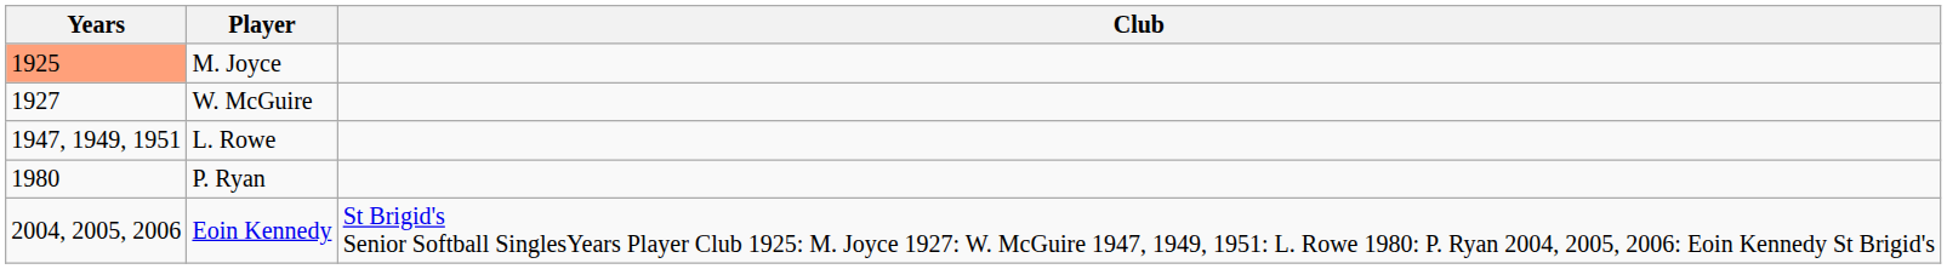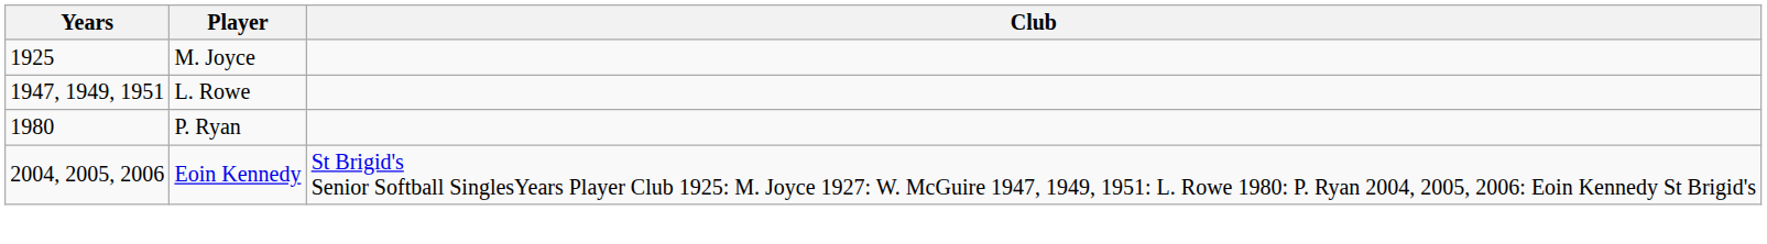M. Joyce | Years: lightsalmon background -> no background
- row: 1927 | W. McGuire
